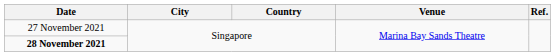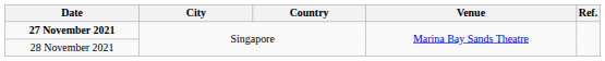27 November 2021 | Date: normal -> bold
28 November 2021 | Date: bold -> normal
